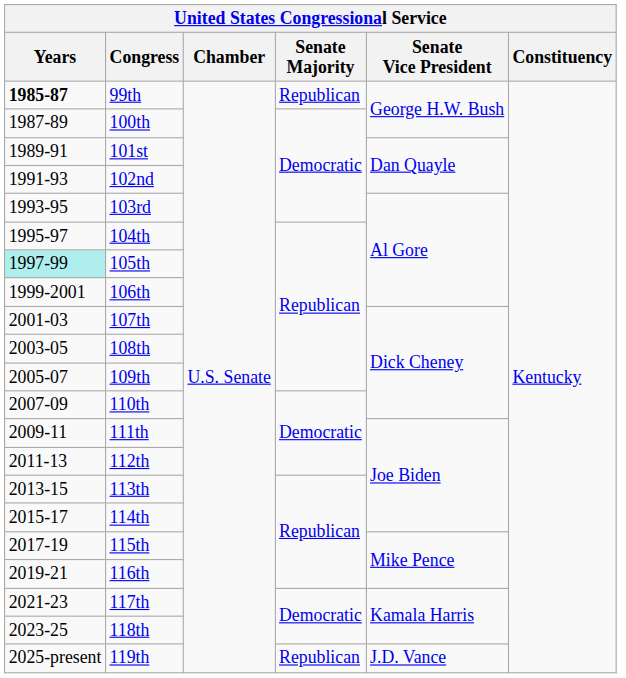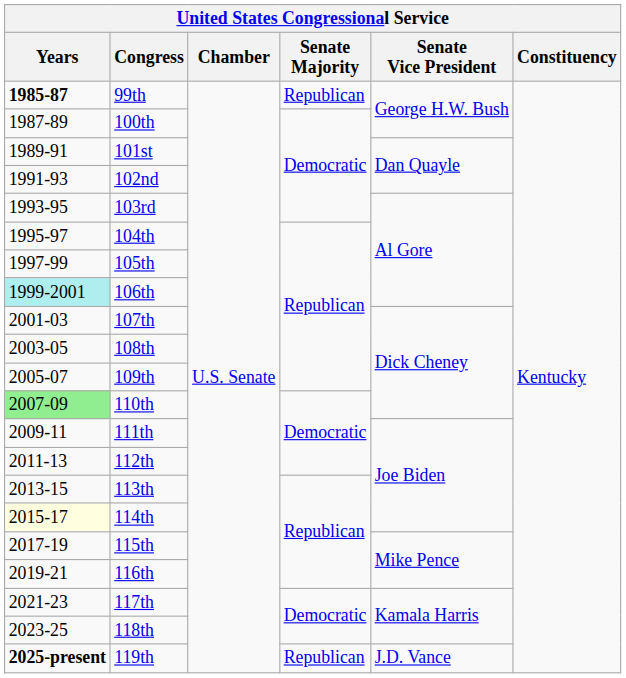105th | Years: paleturquoise background -> no background
106th | Years: no background -> paleturquoise background
110th | Years: no background -> lightgreen background
114th | Years: no background -> lightyellow background
119th | Years: normal -> bold
